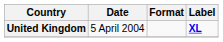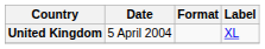United Kingdom | Label: bold -> normal
